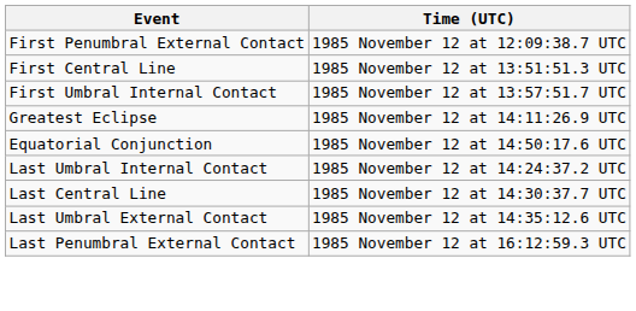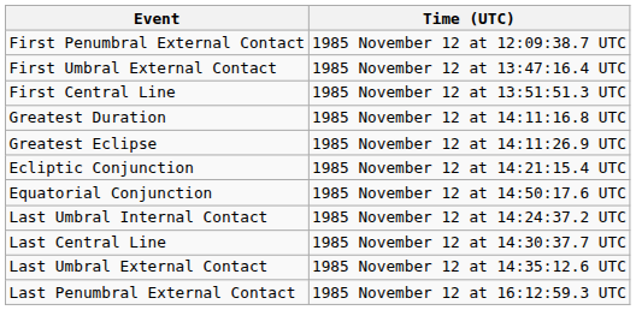+ row: First Umbral External Contact | 1985 November 12 at 13:47:16.4 UTC
- row: First Umbral Internal Contact | 1985 November 12 at 13:57:51.7 UTC
+ row: Greatest Duration | 1985 November 12 at 14:11:16.8 UTC
+ row: Ecliptic Conjunction | 1985 November 12 at 14:21:15.4 UTC
